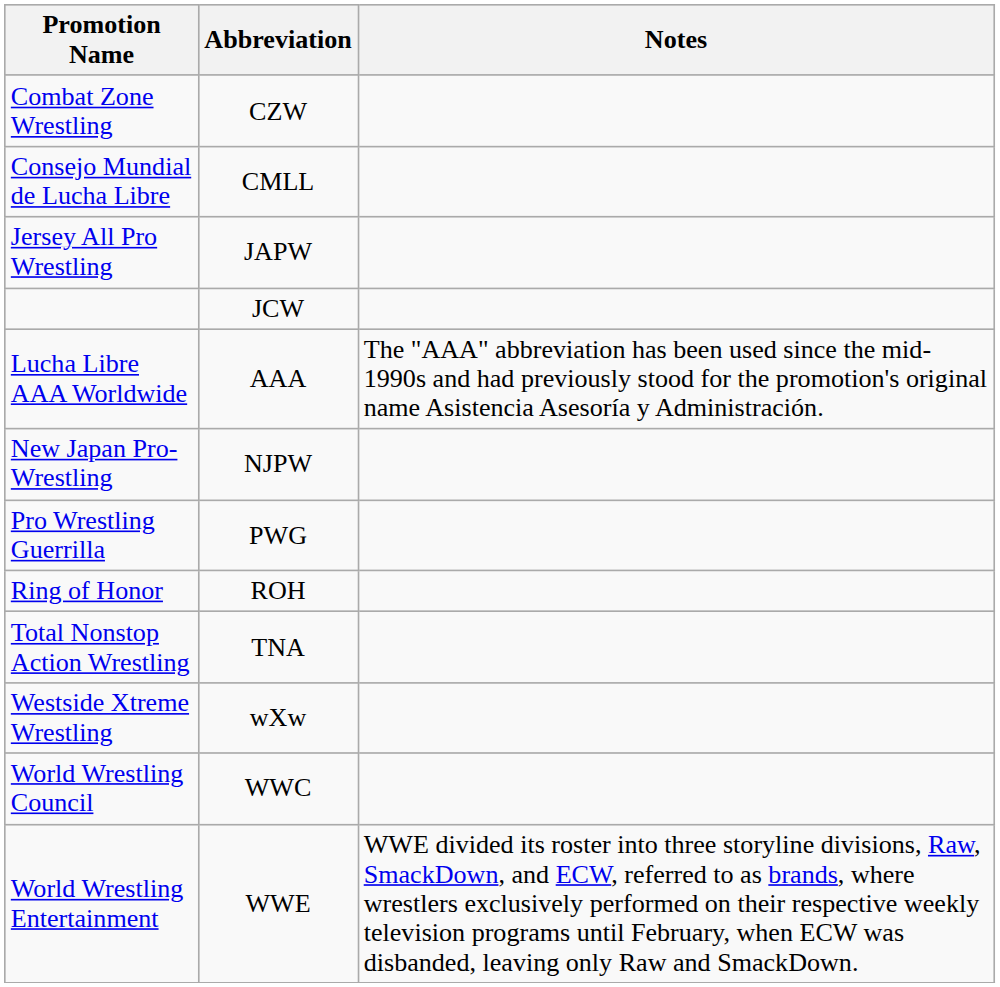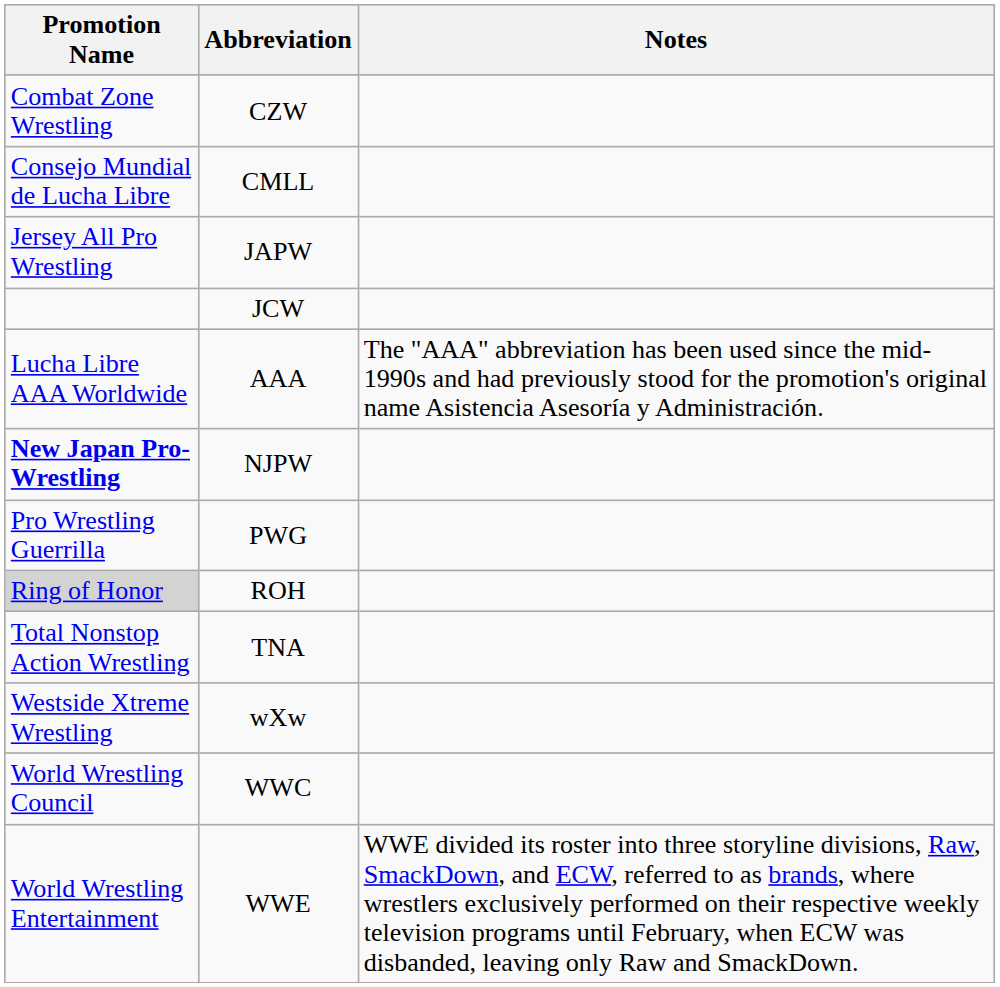New Japan Pro-Wrestling | Promotion Name: normal -> bold
Ring of Honor | Promotion Name: no background -> lightgrey background
